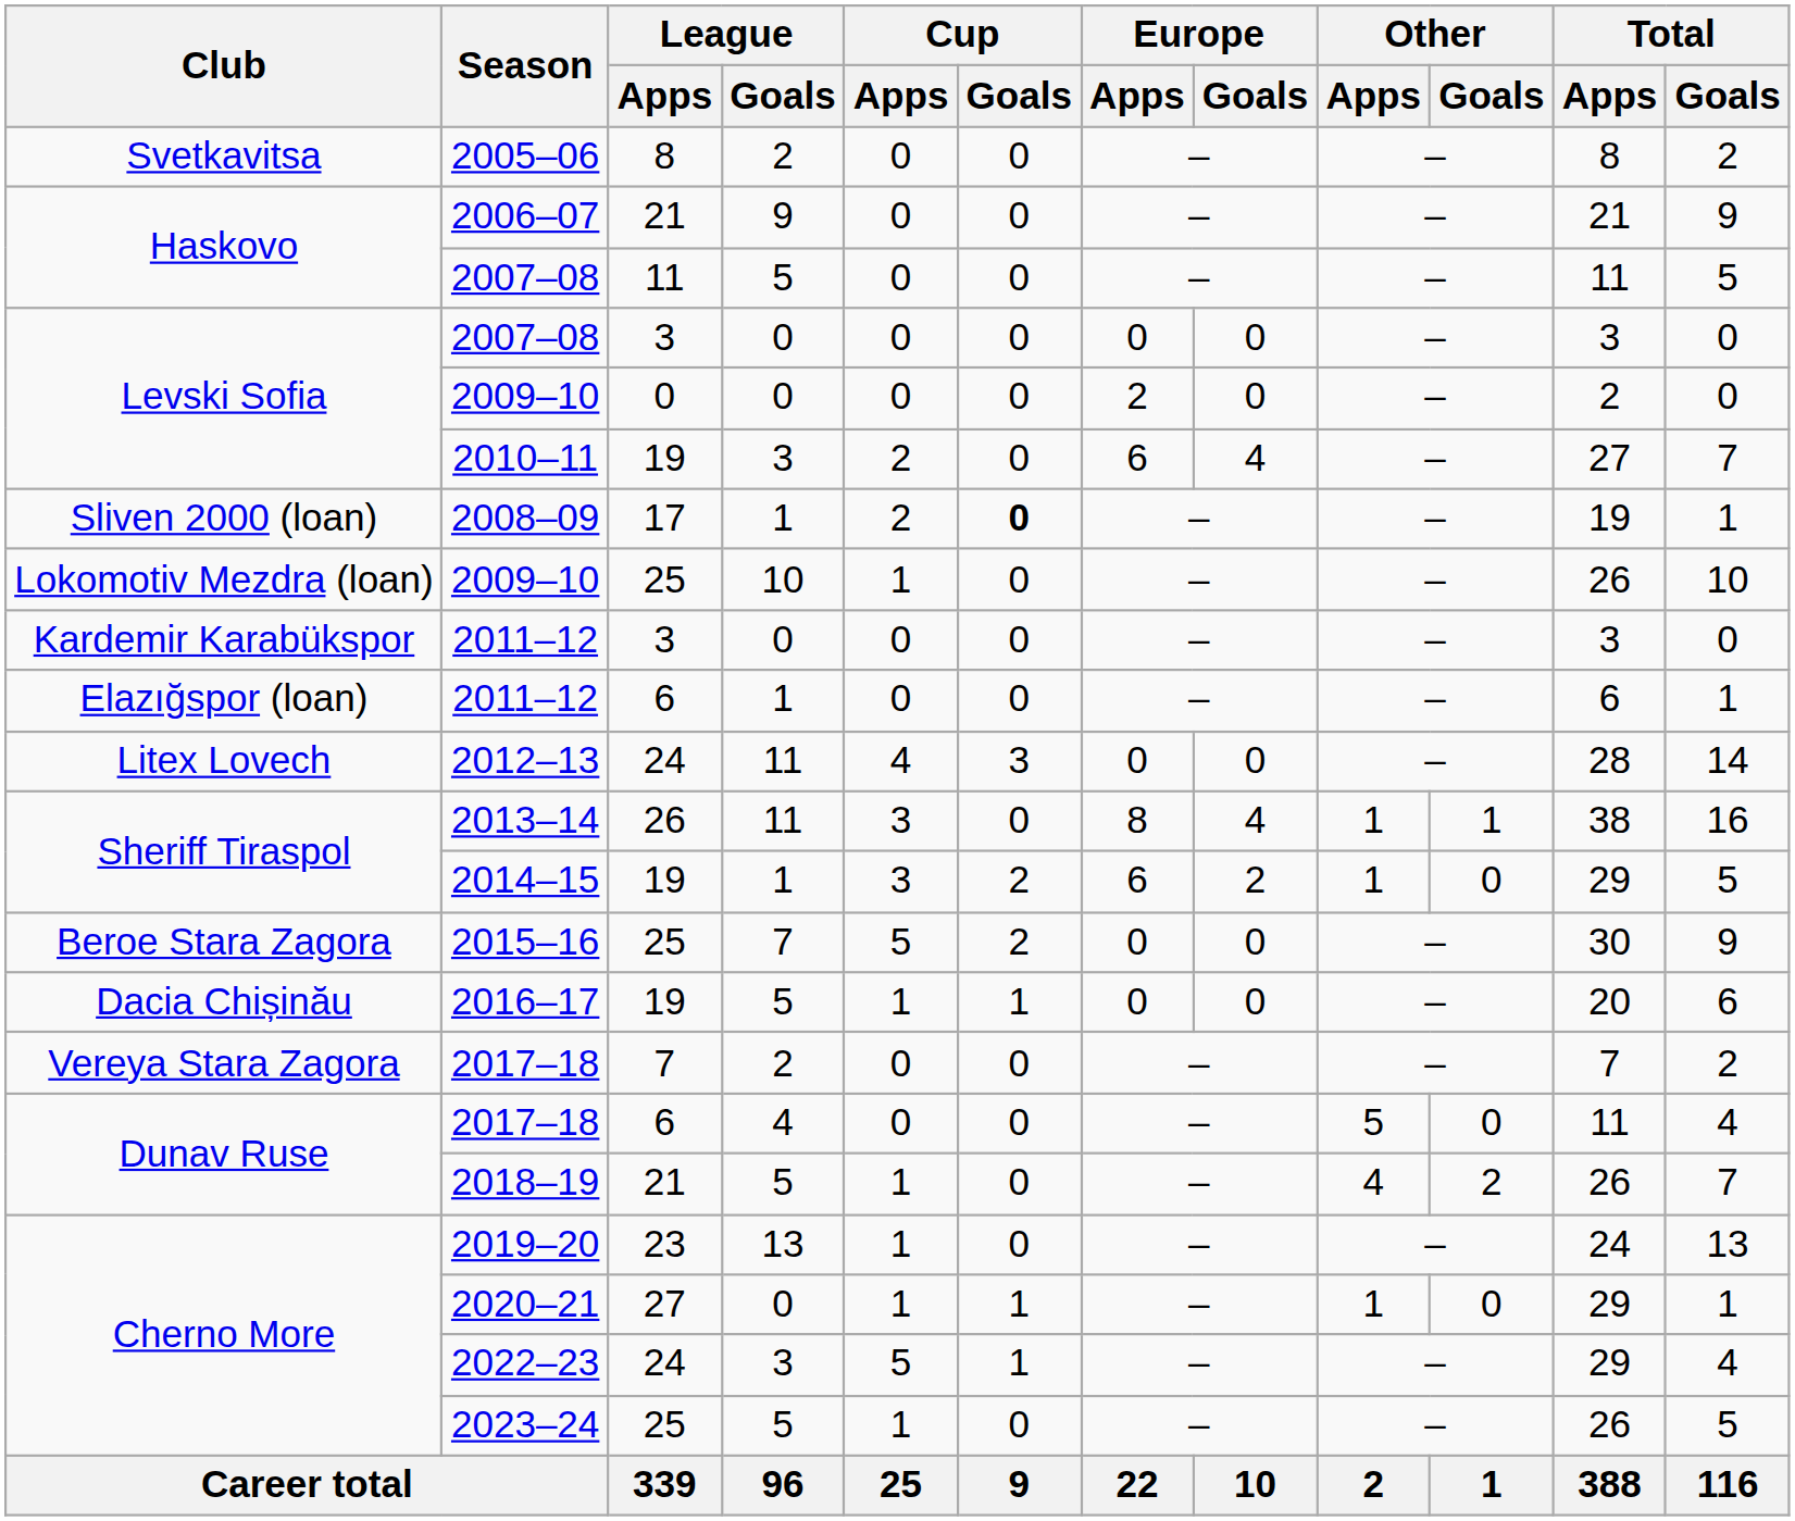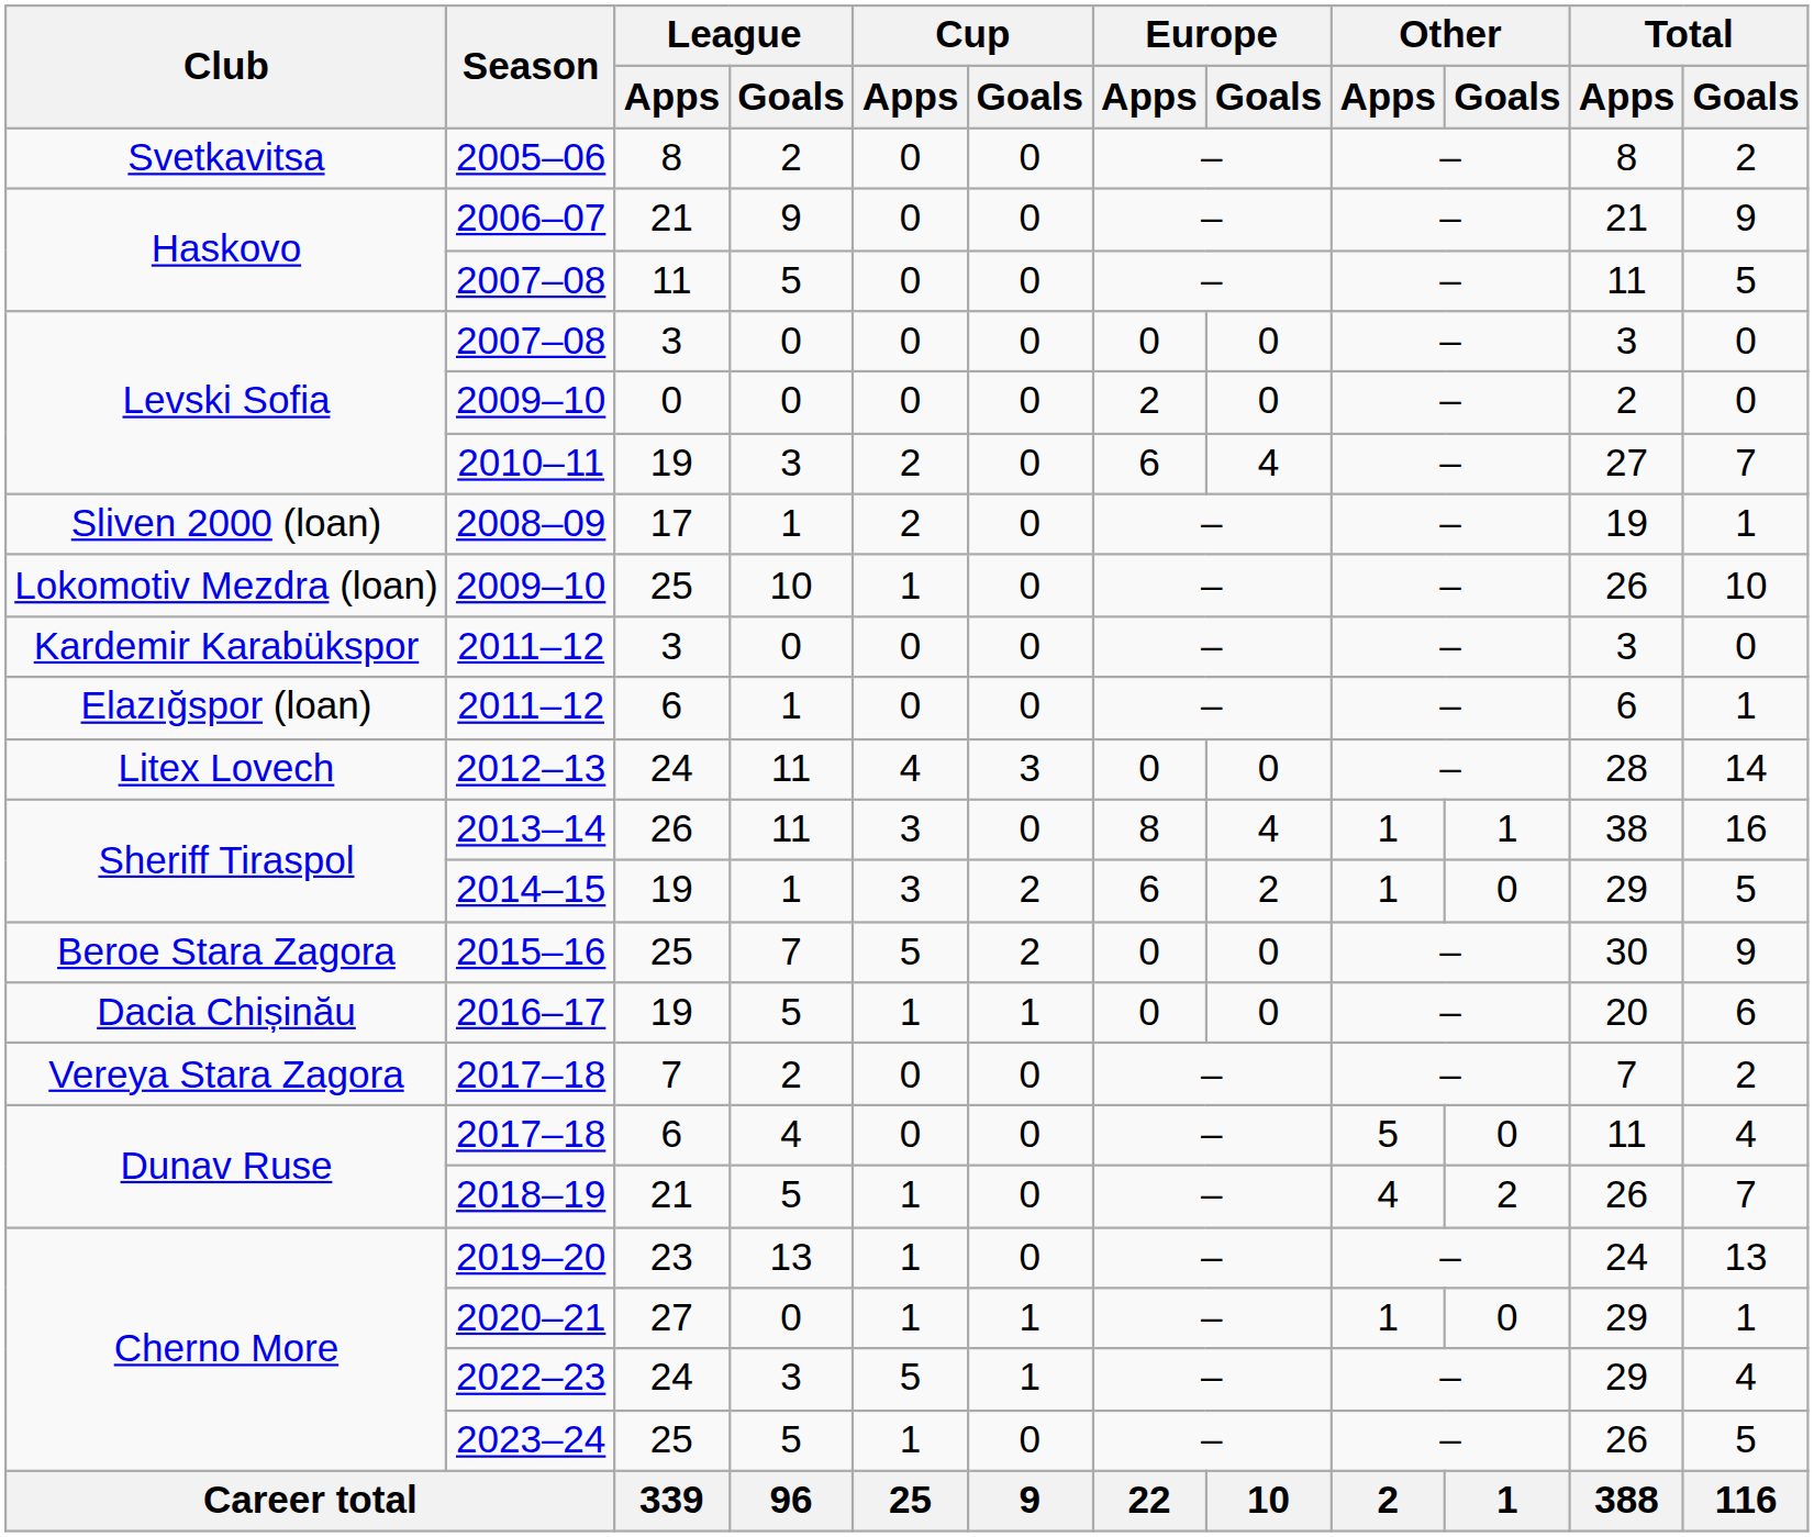2008–09 | Cup / Goals: bold -> normal
